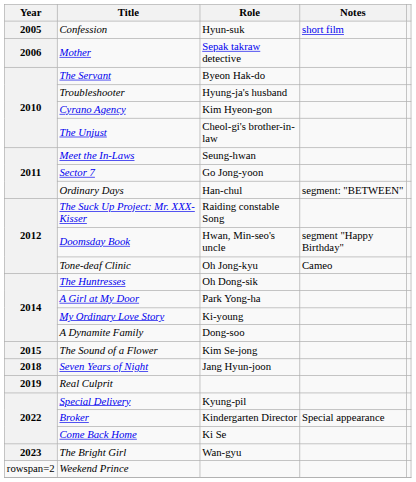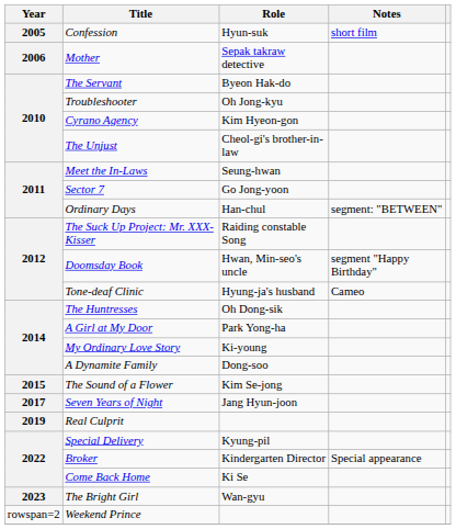Troubleshooter | Role: Hyung-ja's husband -> Oh Jong-kyu
Tone-deaf Clinic | Role: Oh Jong-kyu -> Hyung-ja's husband
Seven Years of Night | Year: 2018 -> 2017
